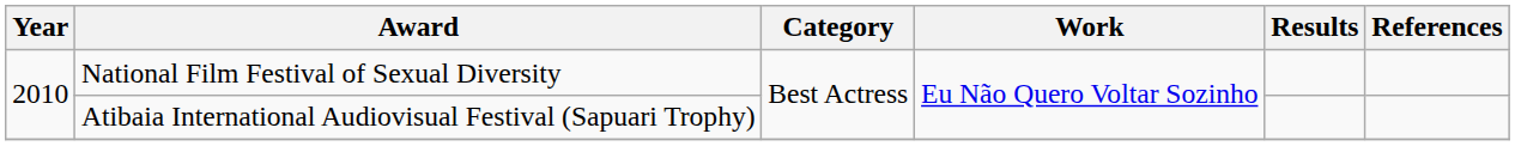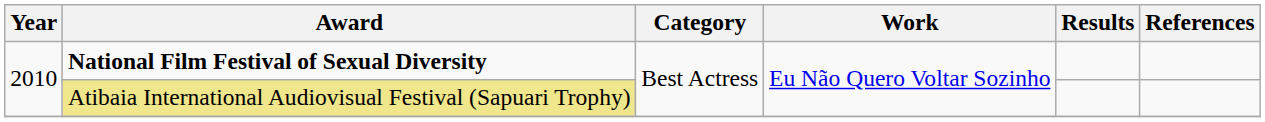National Film Festival of Sexual Diversity | Award: normal -> bold
Atibaia International Audiovisual Festival (Sapuari Trophy) | Award: no background -> khaki background
